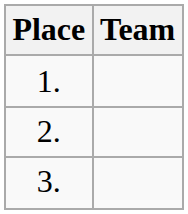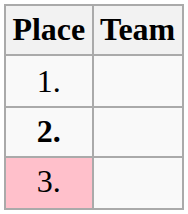2. | Place: normal -> bold
3. | Place: no background -> pink background
